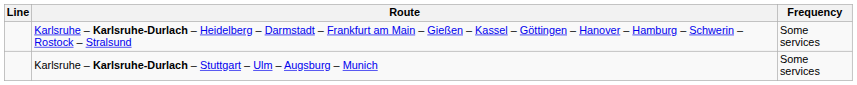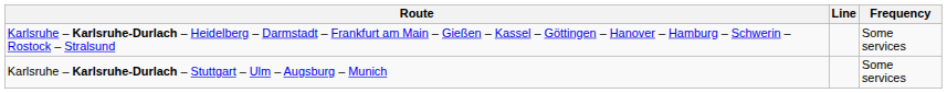columns swapped: Line <-> Route
